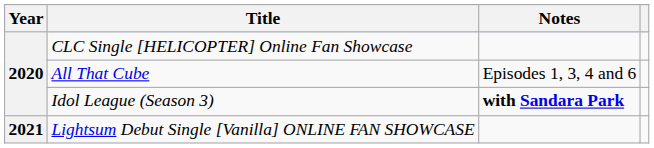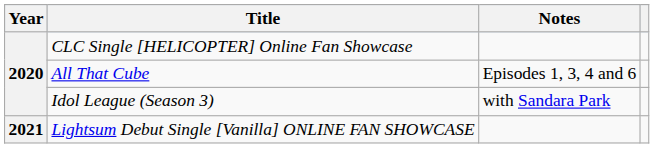Idol League (Season 3) | Notes: bold -> normal
